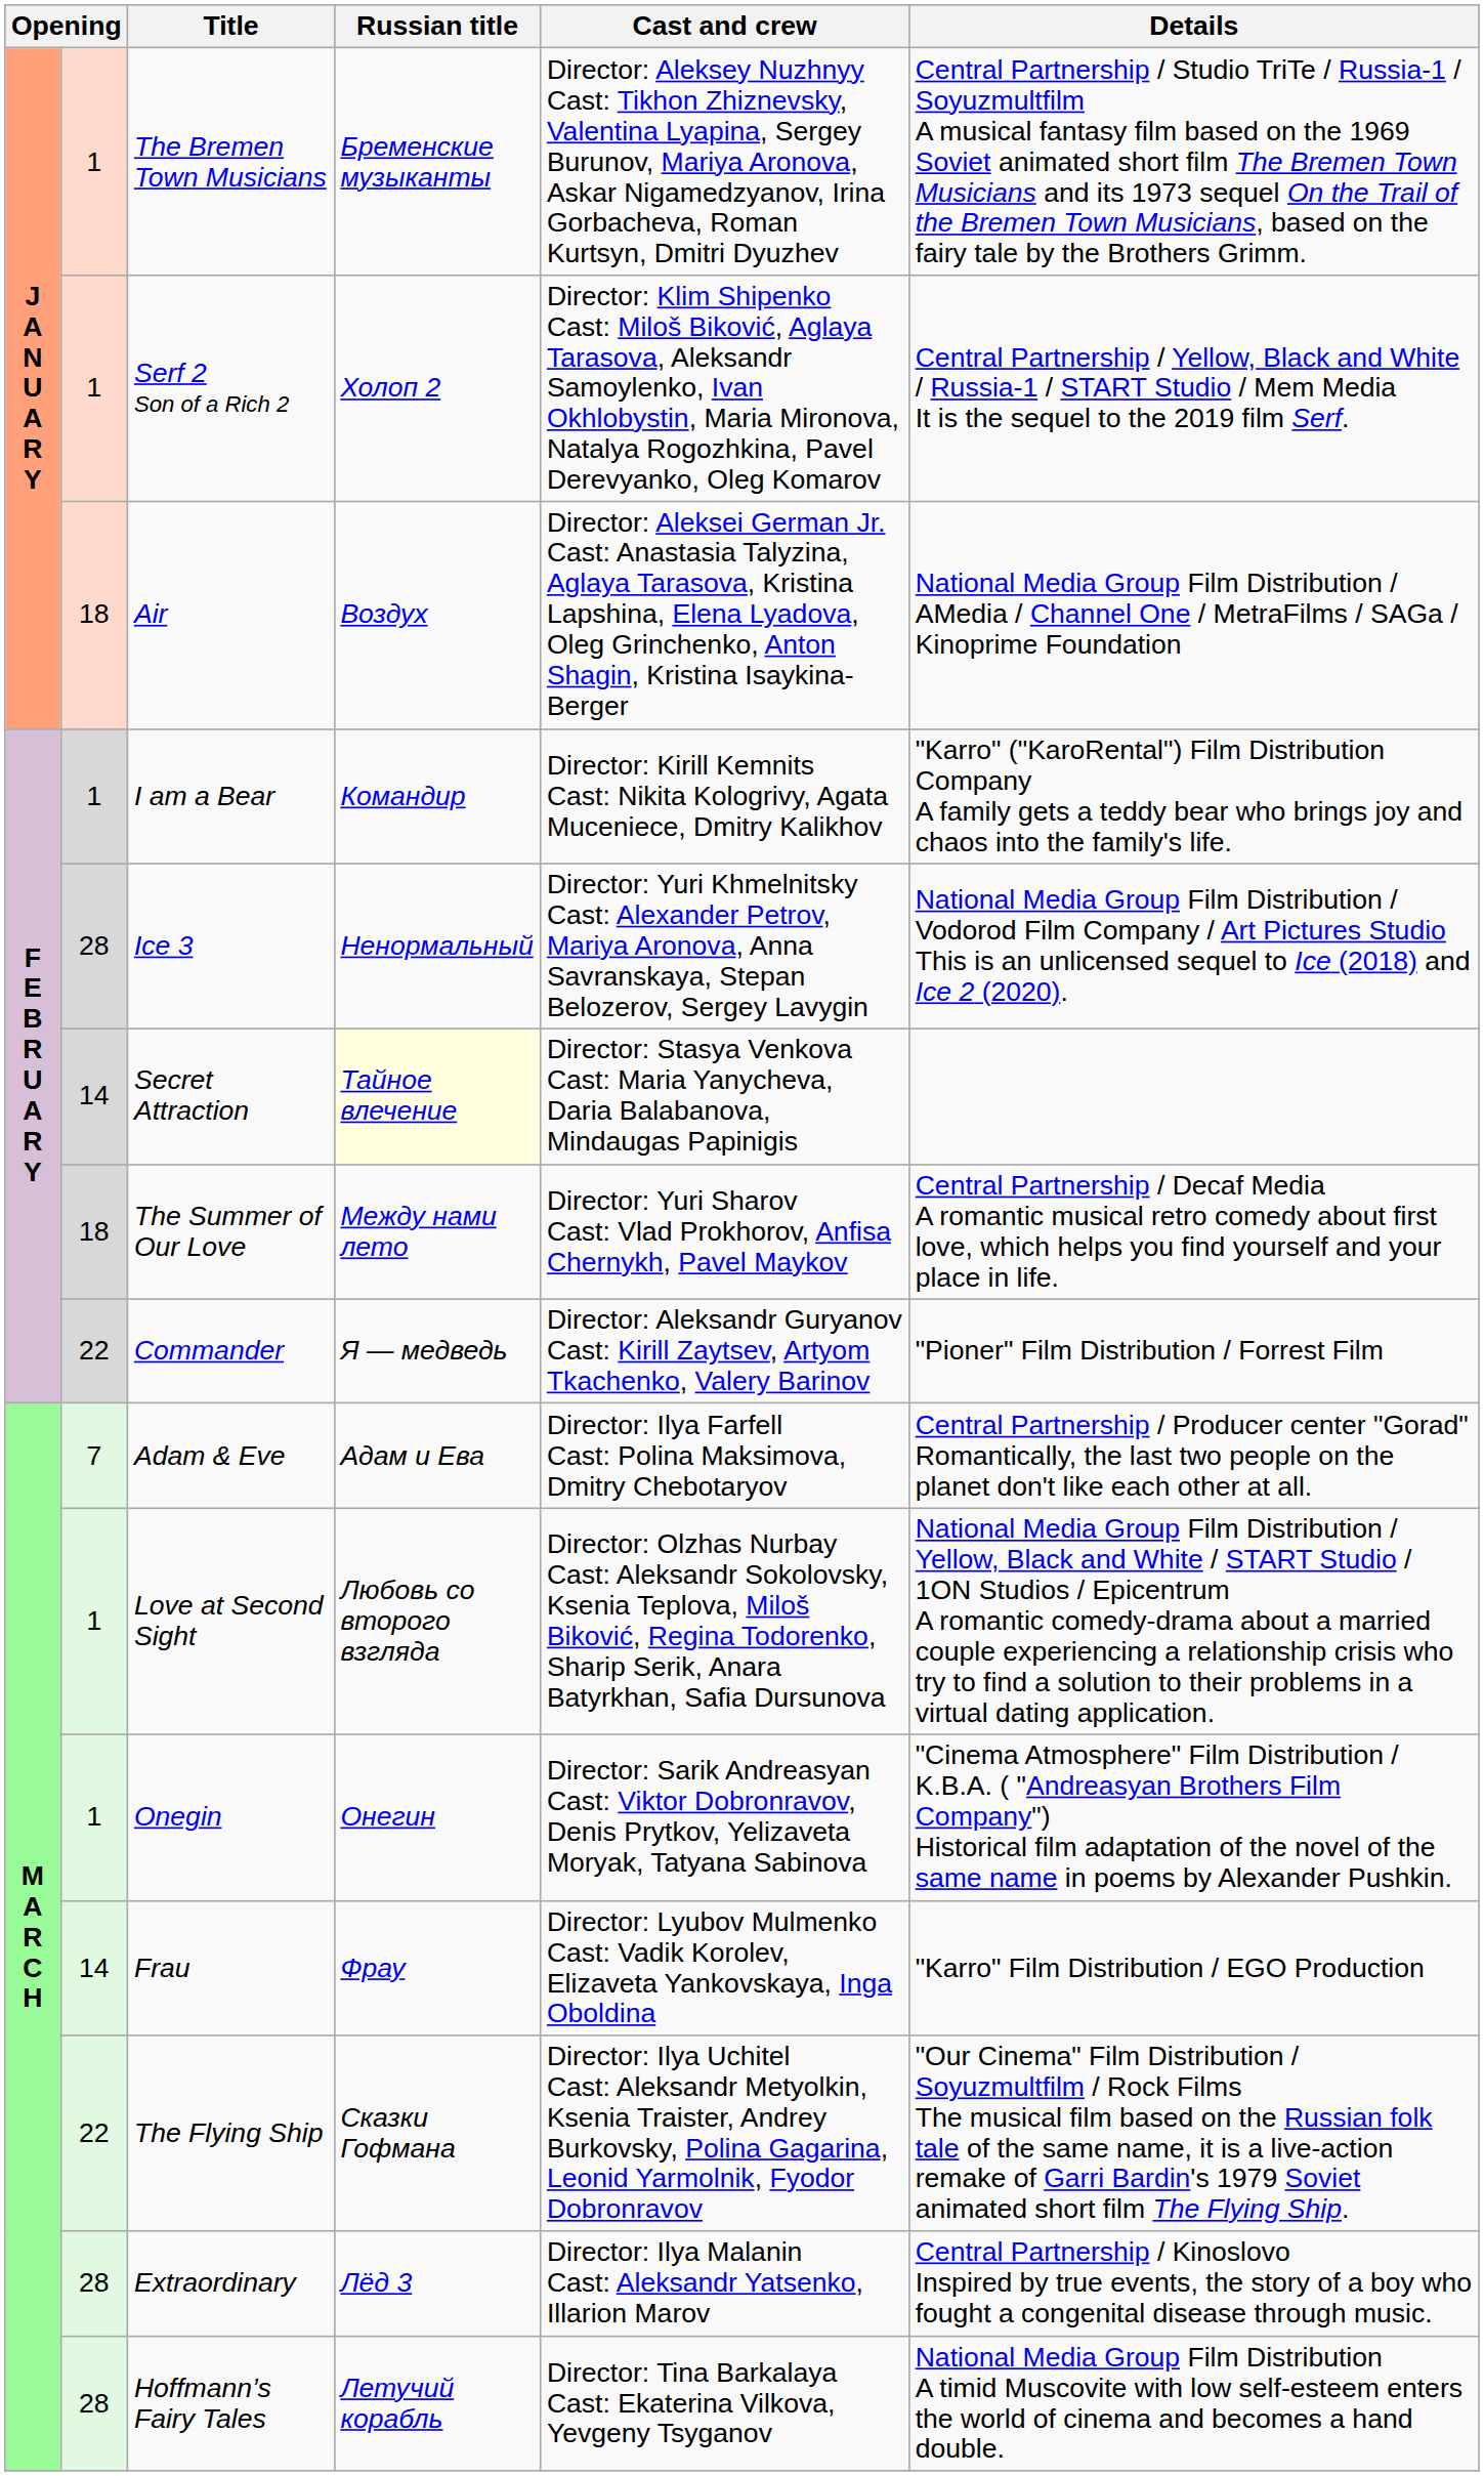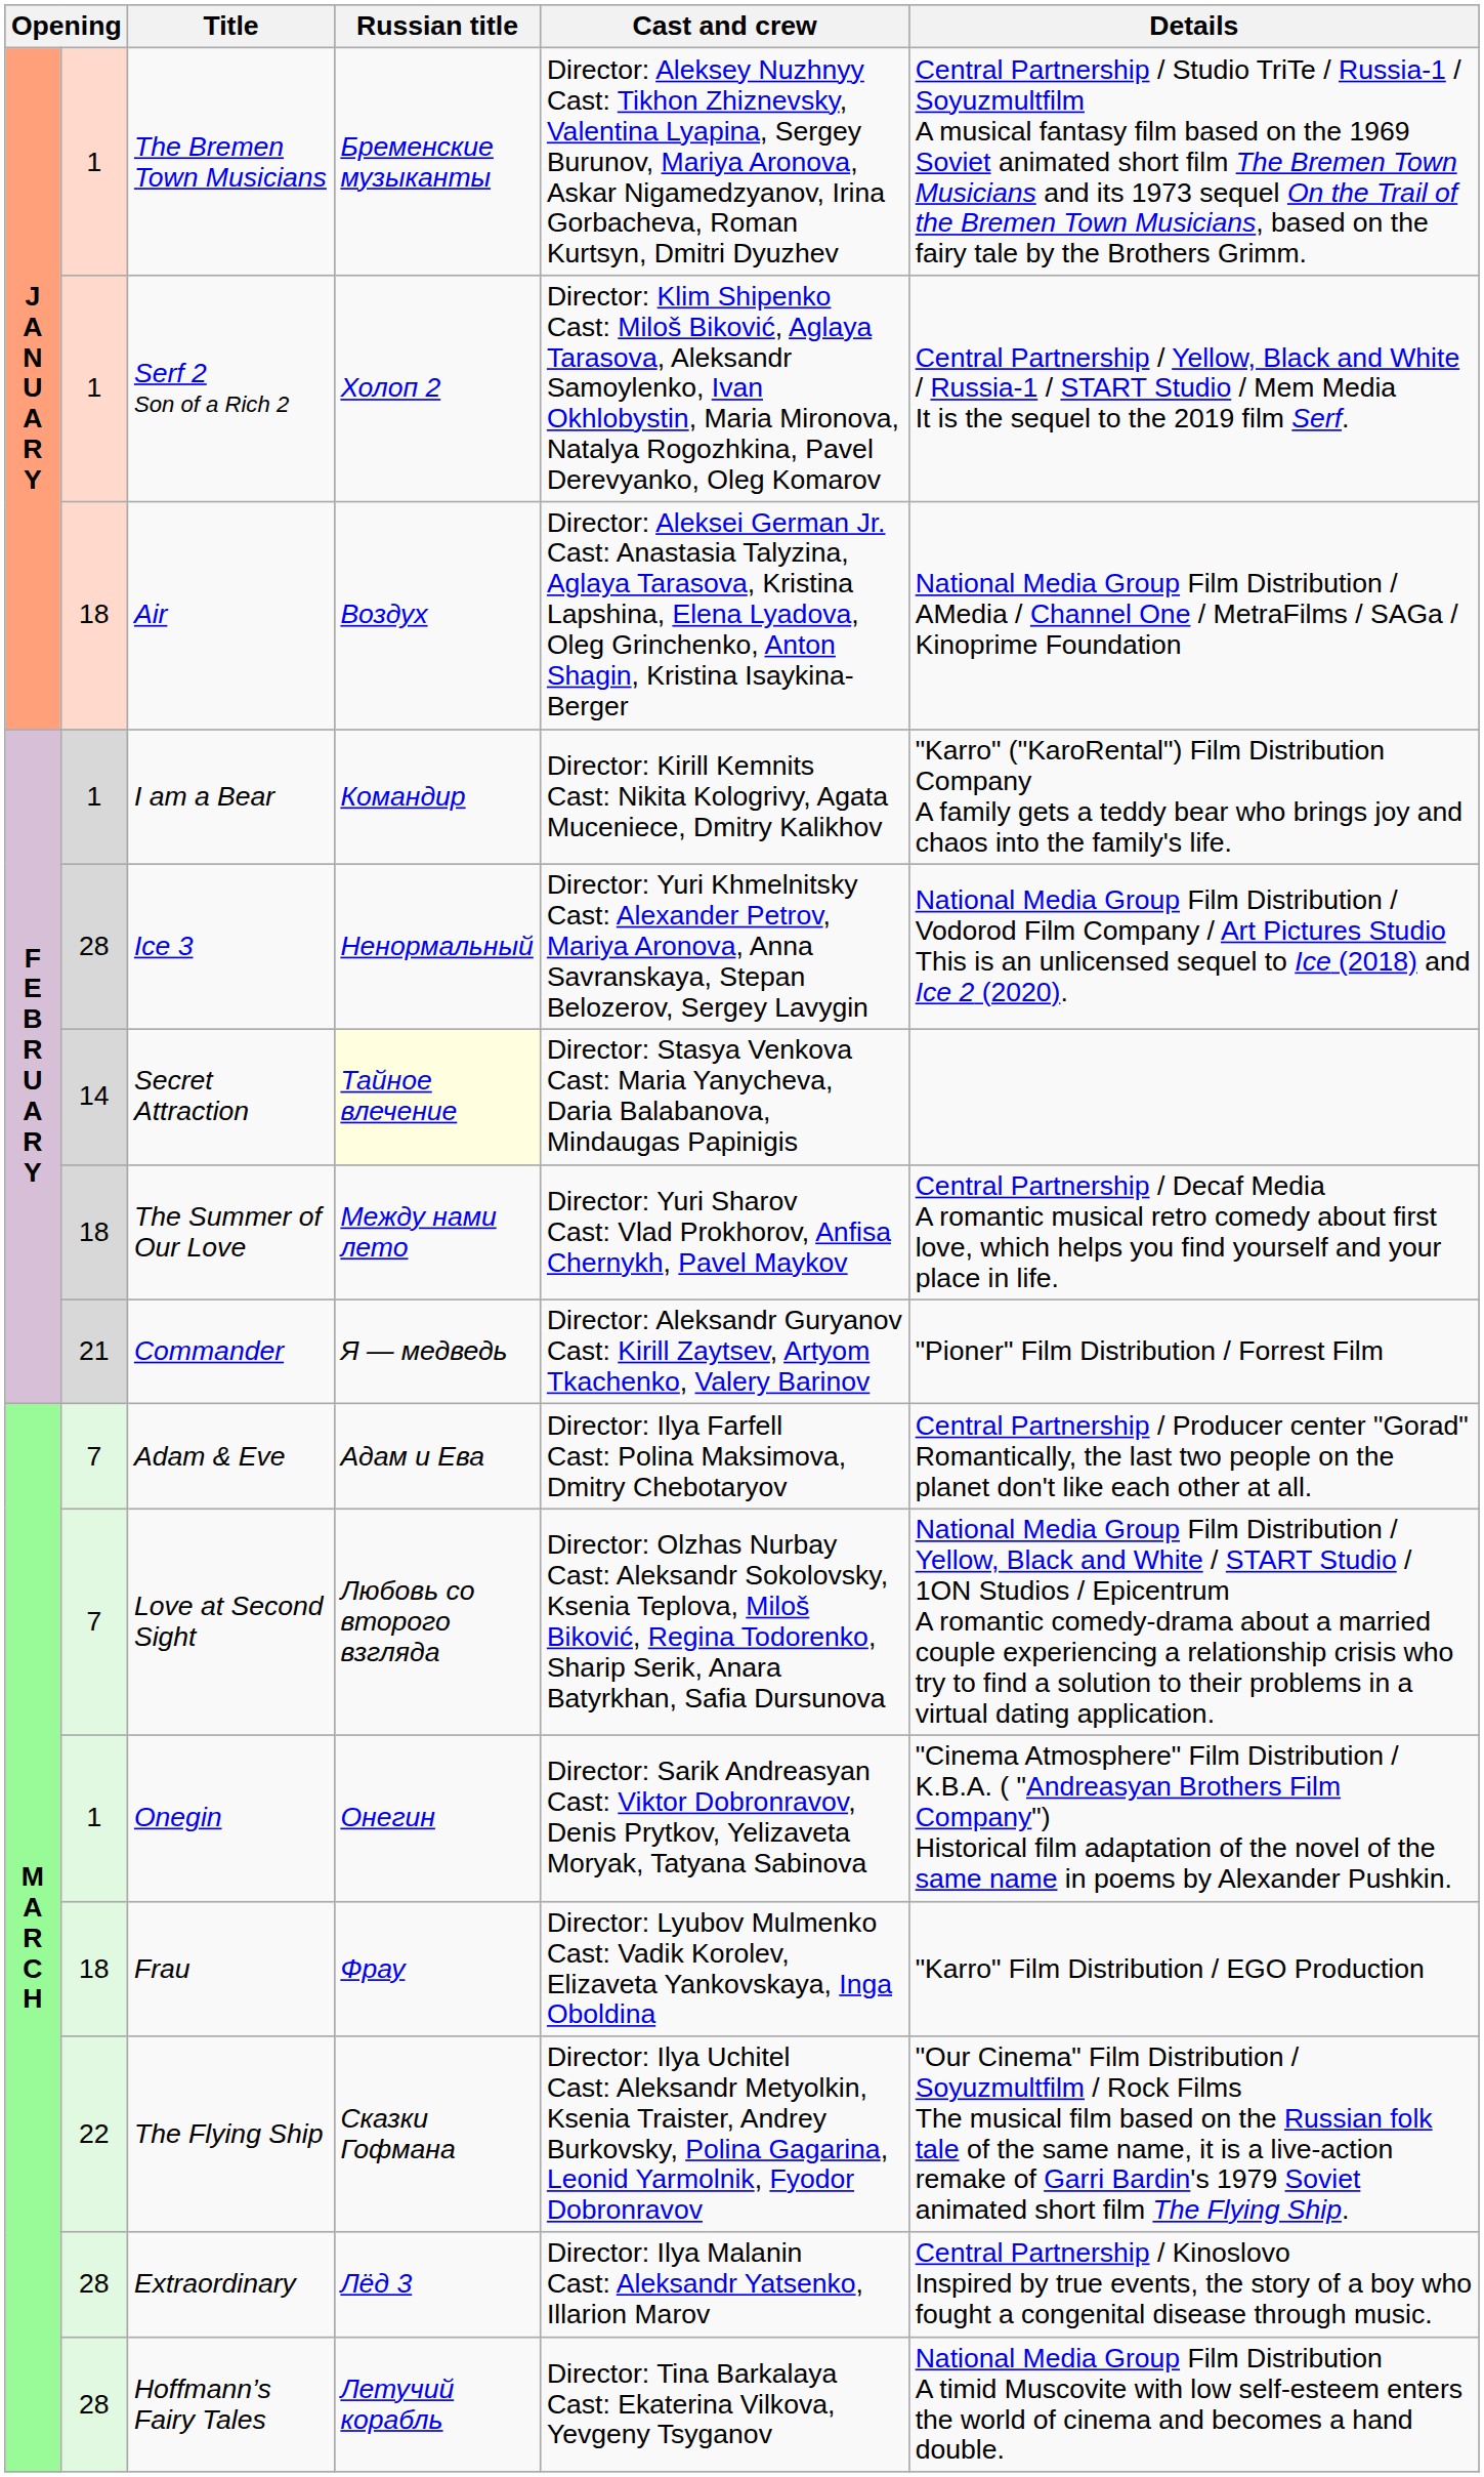Commander | column 2: 22 -> 21
Love at Second Sight | column 2: 1 -> 7
Frau | column 2: 14 -> 18
